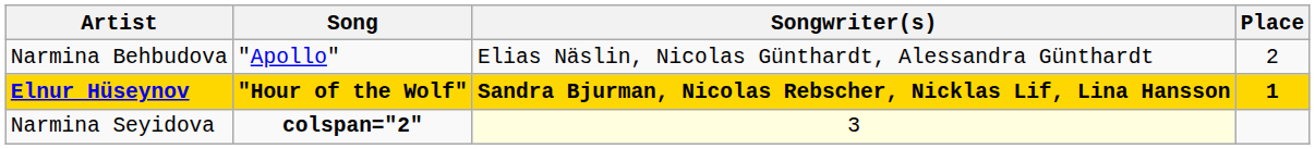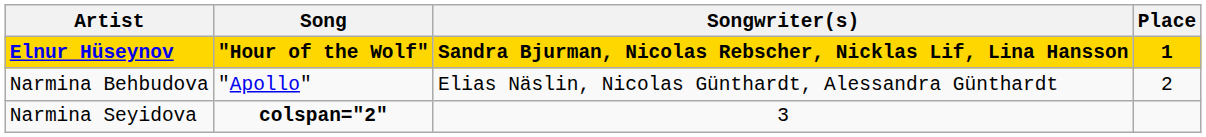rows swapped: Elnur Hüseynov <-> Narmina Behbudova
Narmina Seyidova | Songwriter(s): lightyellow background -> no background
